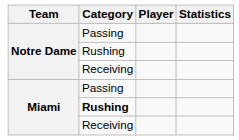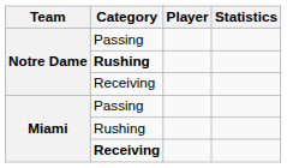Notre Dame / Rushing | Category: normal -> bold
Miami / Rushing | Category: bold -> normal
Miami / Receiving | Category: normal -> bold
